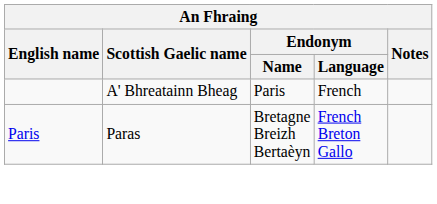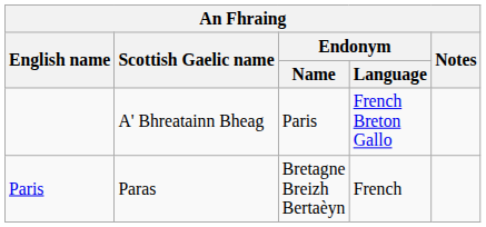row 4 | Endonym / Language: French -> French Breton Gallo
row 5 | Endonym / Language: French Breton Gallo -> French
